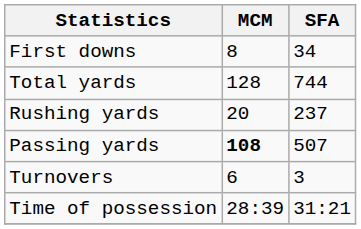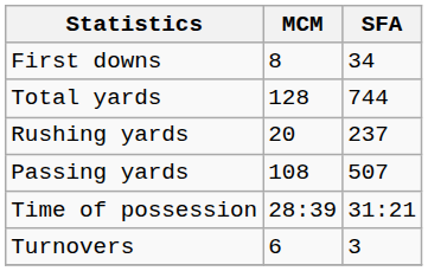Passing yards | MCM: bold -> normal
rows swapped: Turnovers <-> Time of possession
